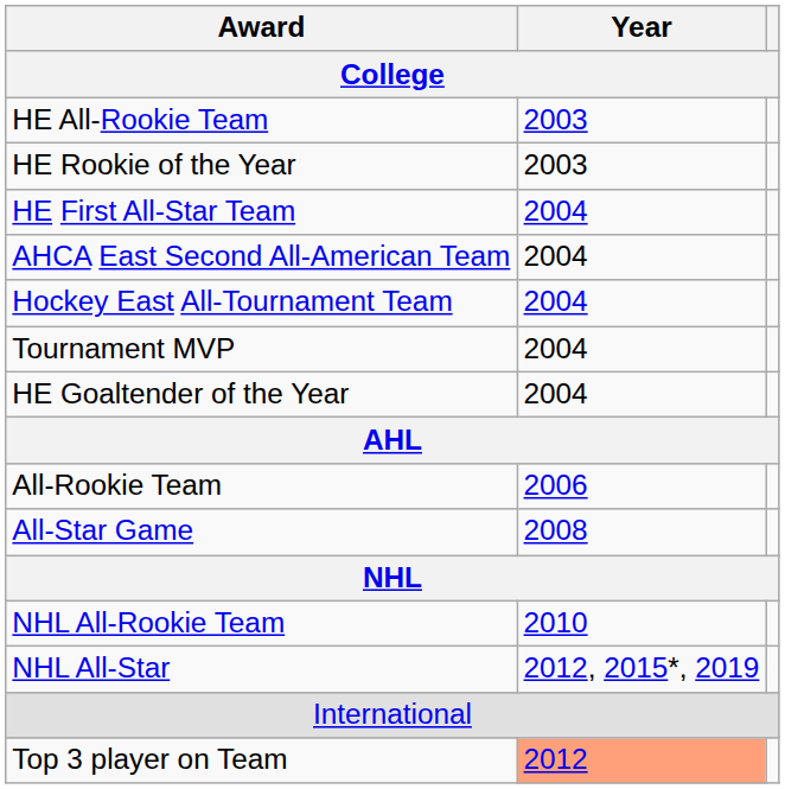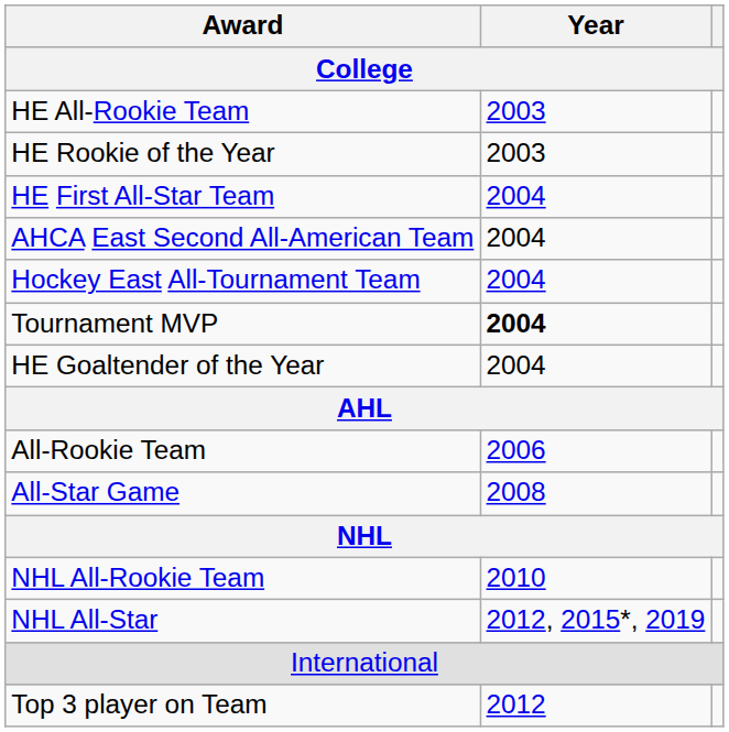Tournament MVP | Year: normal -> bold
Top 3 player on Team | Year: lightsalmon background -> no background
